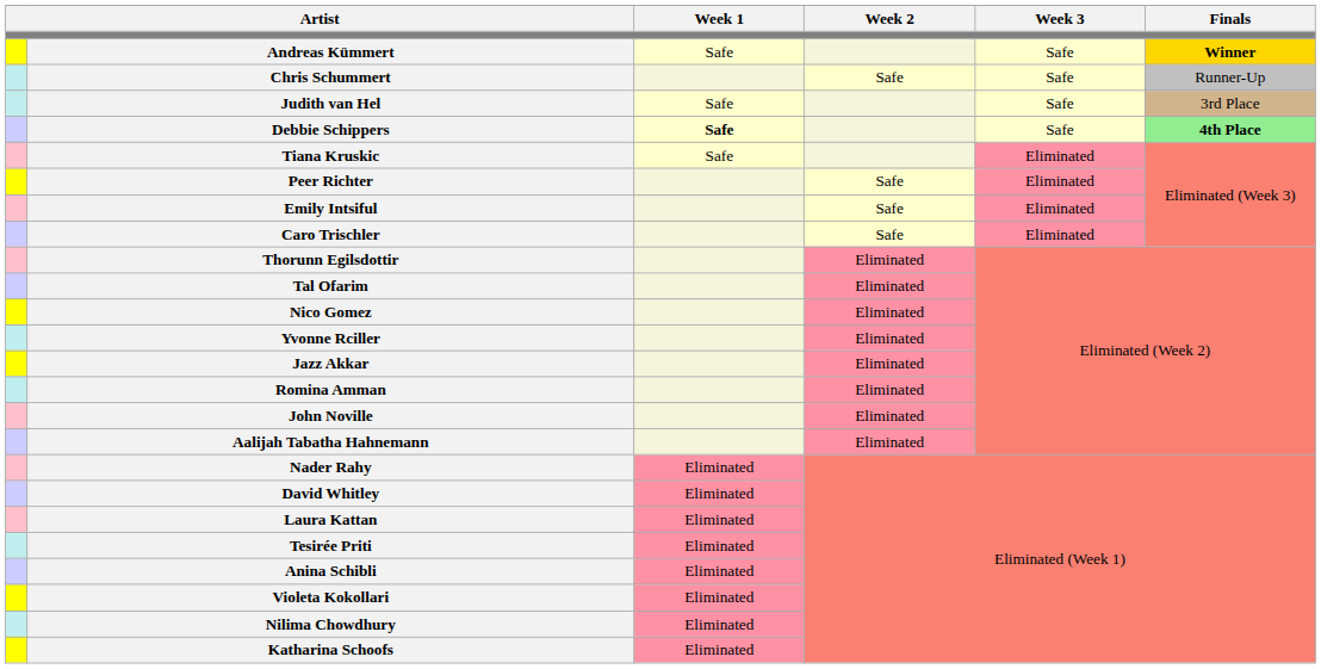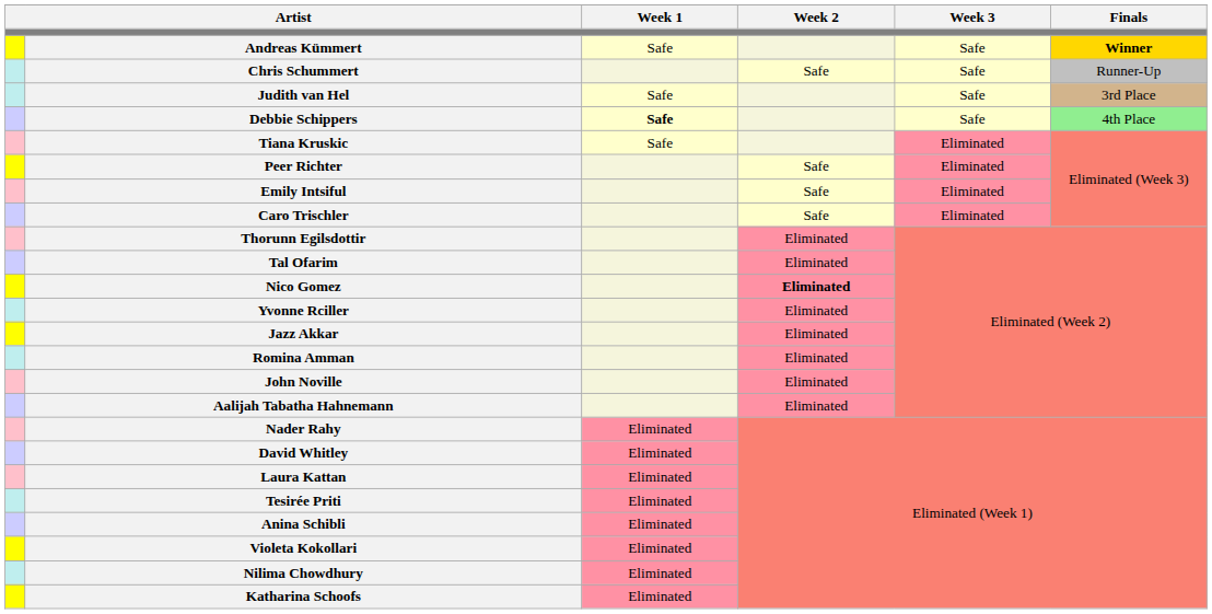Debbie Schippers | Finals: bold -> normal
Nico Gomez | Week 2: normal -> bold
